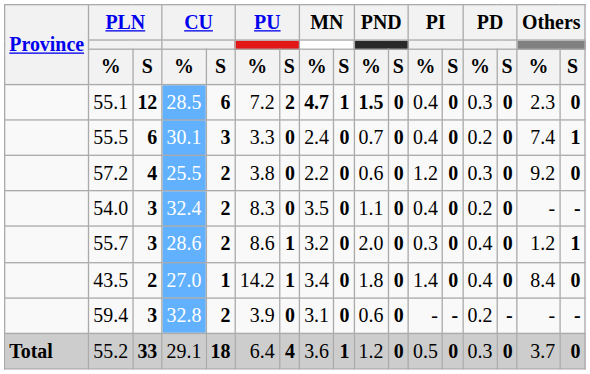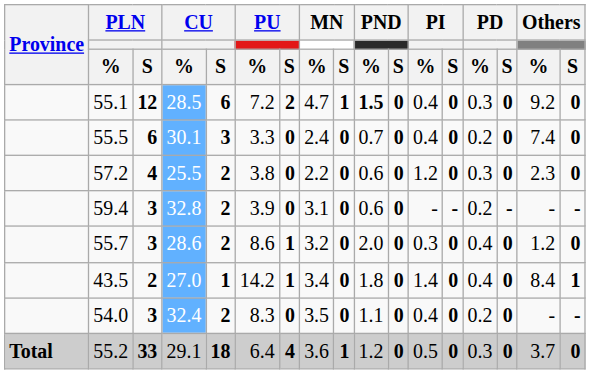55.1 | MN / %: bold -> normal
55.1 | Others / %: 2.3 -> 9.2
55.5 | Others / S: 1 -> 0
57.2 | Others / %: 9.2 -> 2.3
rows swapped: 54.0 <-> 59.4
55.7 | Others / S: 1 -> 0
43.5 | Others / S: 0 -> 1
